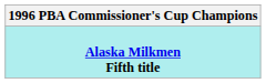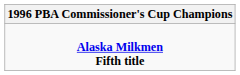row 2 | column 1: paleturquoise background -> no background
